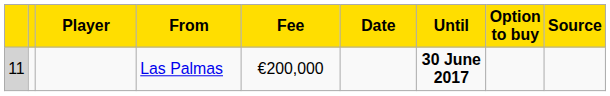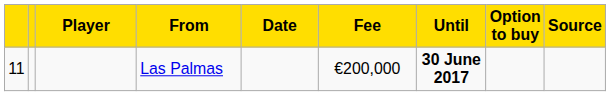columns swapped: Fee <-> Date
Las Palmas | column 1: lightgrey background -> no background
